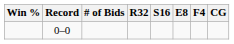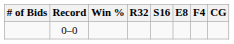columns swapped: # of Bids <-> Win %
